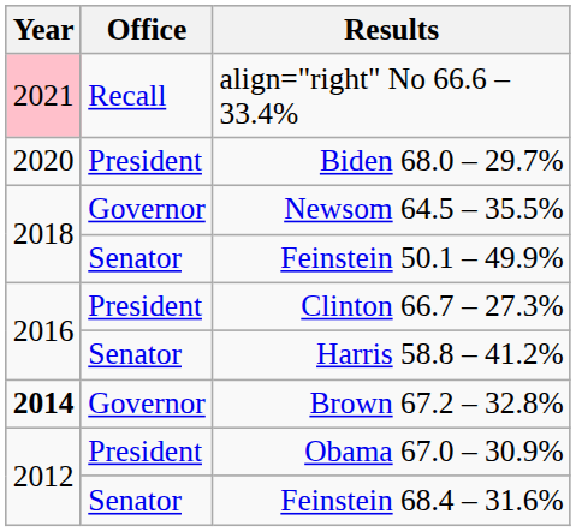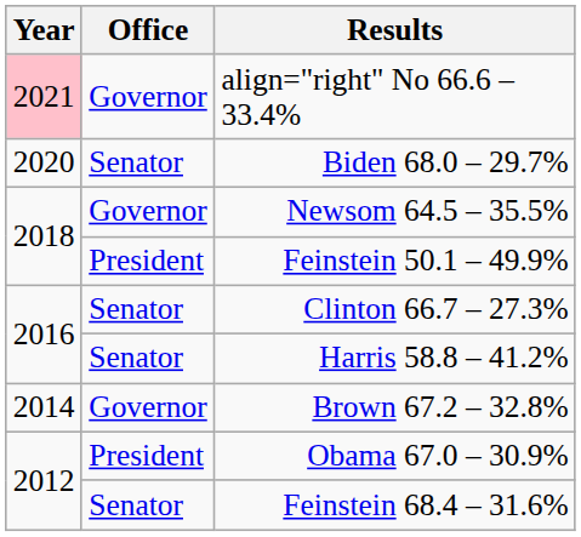align="right" No 66.6 – 33.4% | Office: Recall -> Governor
Biden 68.0 – 29.7% | Office: President -> Senator
Feinstein 50.1 – 49.9% | Office: Senator -> President
Clinton 66.7 – 27.3% | Office: President -> Senator
Brown 67.2 – 32.8% | Year: bold -> normal
